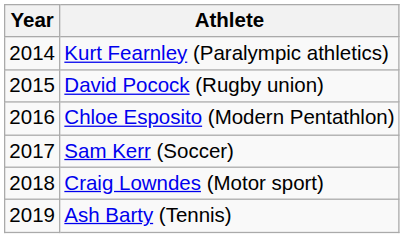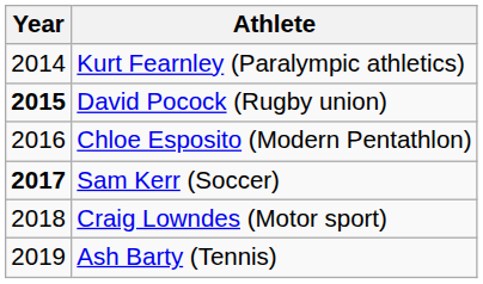David Pocock (Rugby union) | Year: normal -> bold
Sam Kerr (Soccer) | Year: normal -> bold
